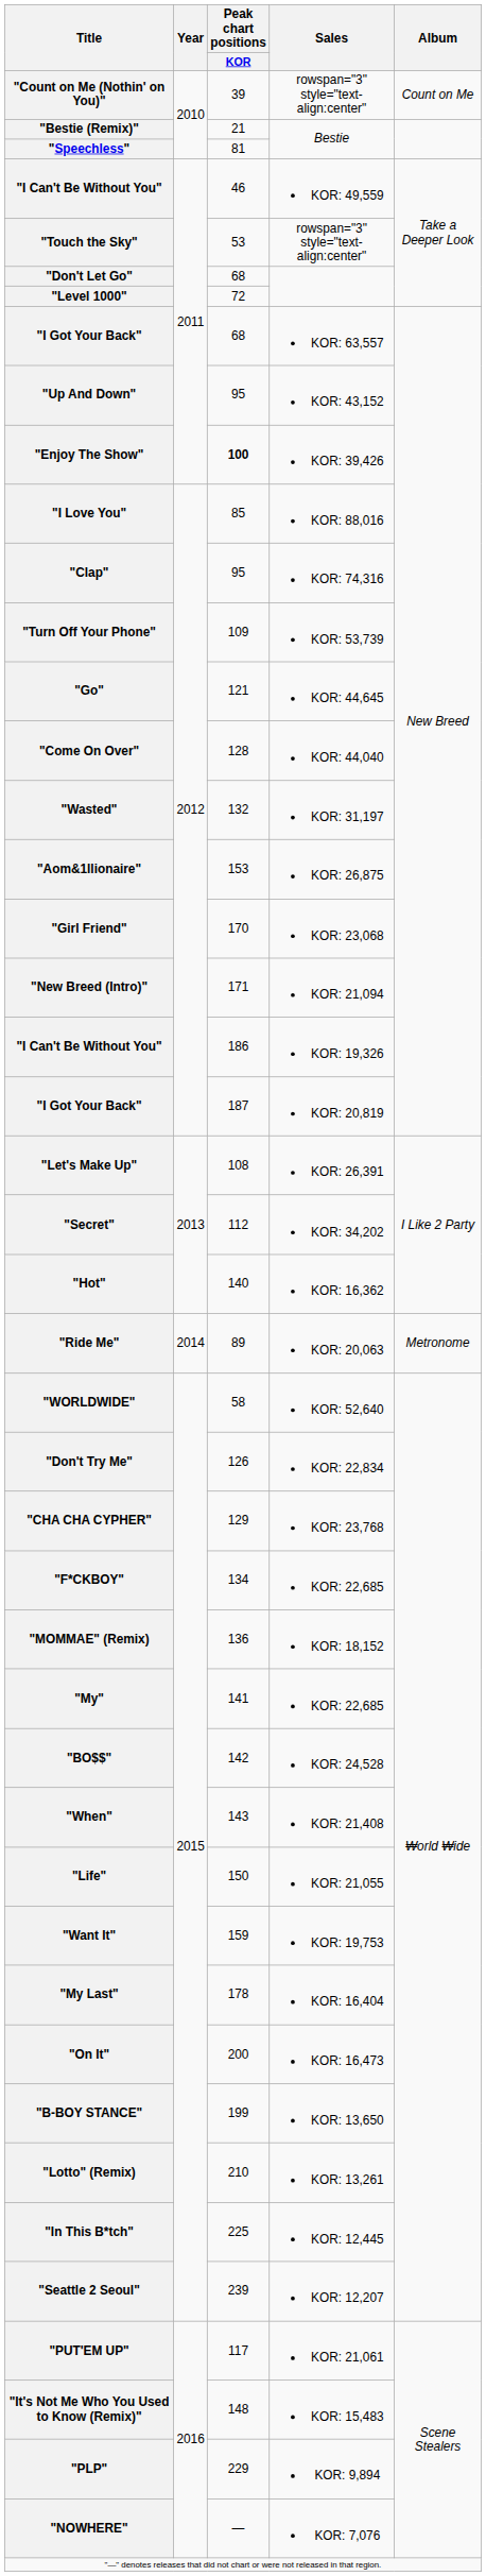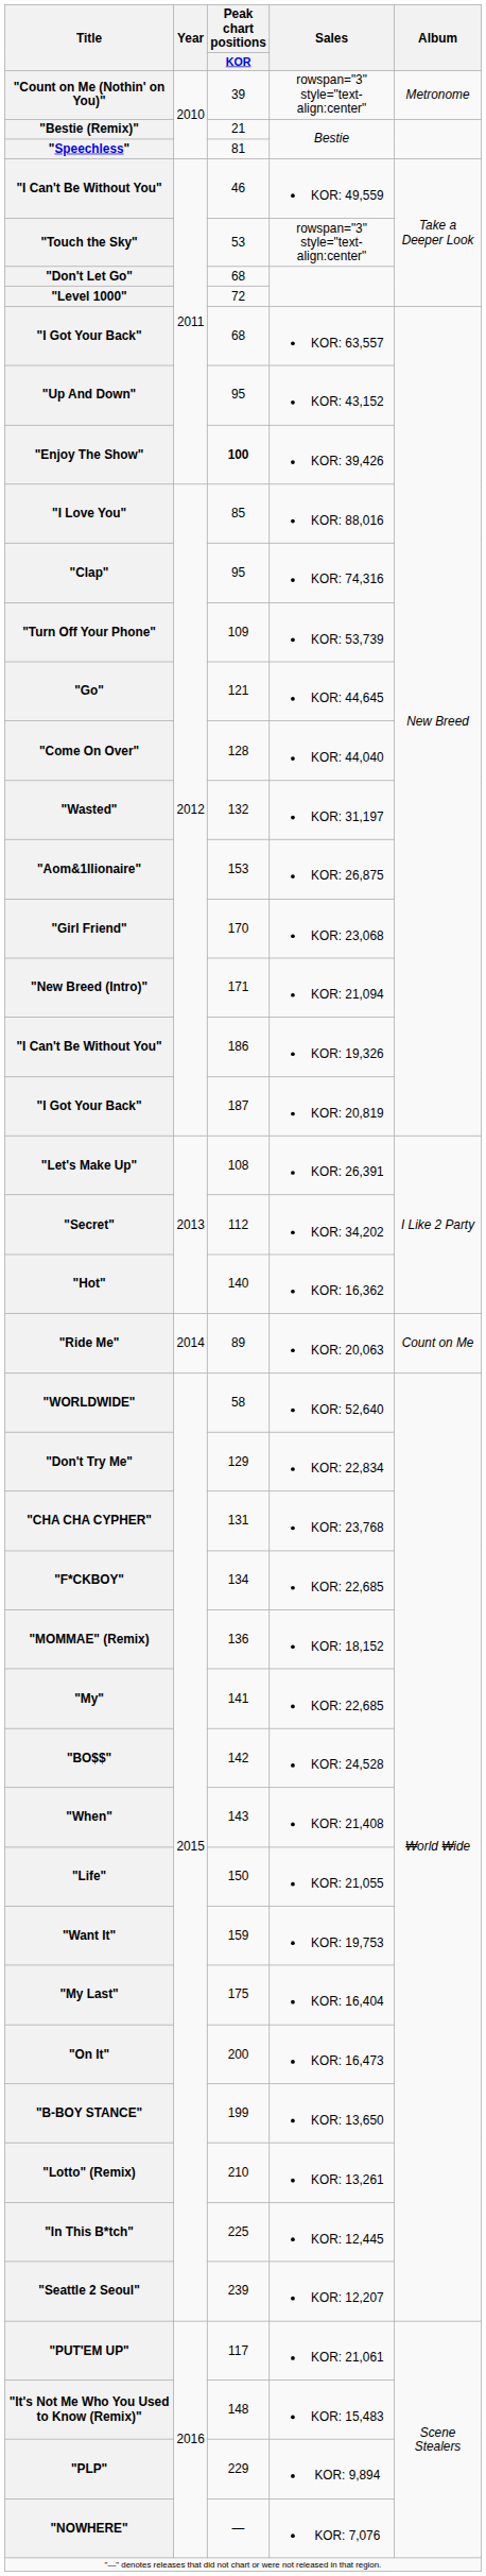"Count on Me (Nothin' on You)" | Album: Count on Me -> Metronome
"Ride Me" | Album: Metronome -> Count on Me
"Don't Try Me" | Peak chart positions / KOR: 126 -> 129
"CHA CHA CYPHER" | Peak chart positions / KOR: 129 -> 131
"My Last" | Peak chart positions / KOR: 178 -> 175
